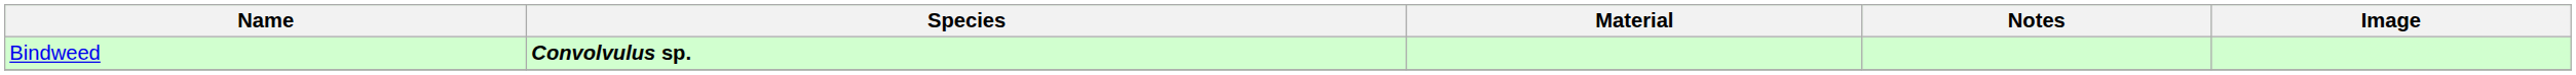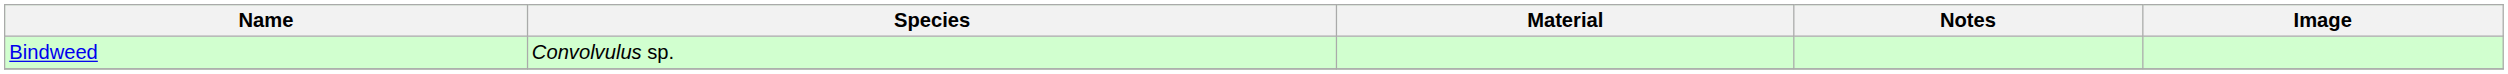Bindweed | Species: bold -> normal
